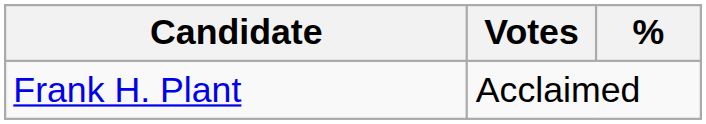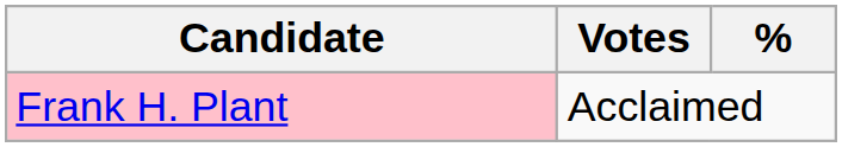Frank H. Plant | Candidate: no background -> pink background
